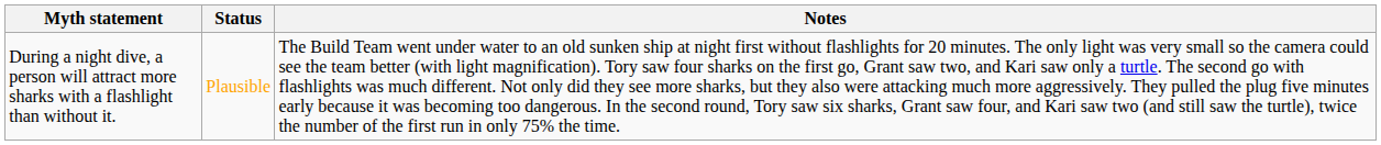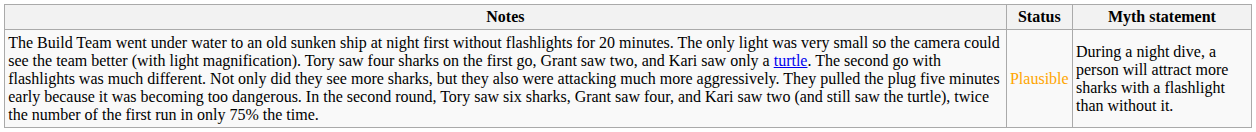columns swapped: Myth statement <-> Notes
